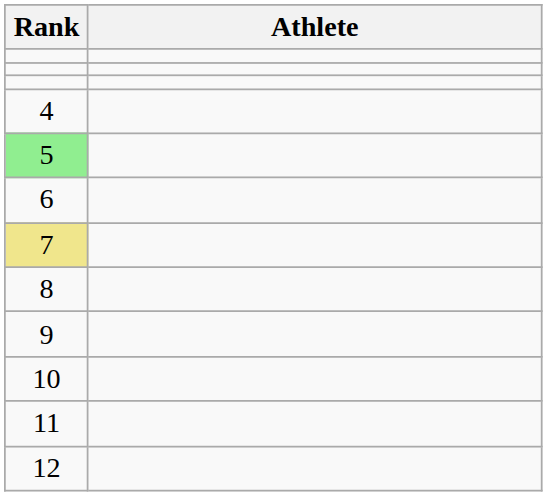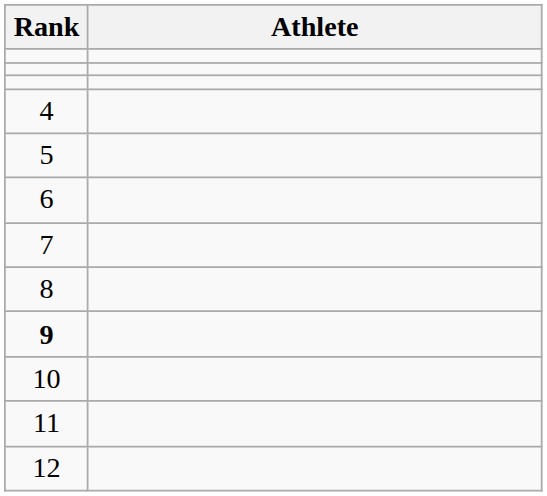row 6 | Rank: lightgreen background -> no background
row 8 | Rank: khaki background -> no background
row 10 | Rank: normal -> bold
